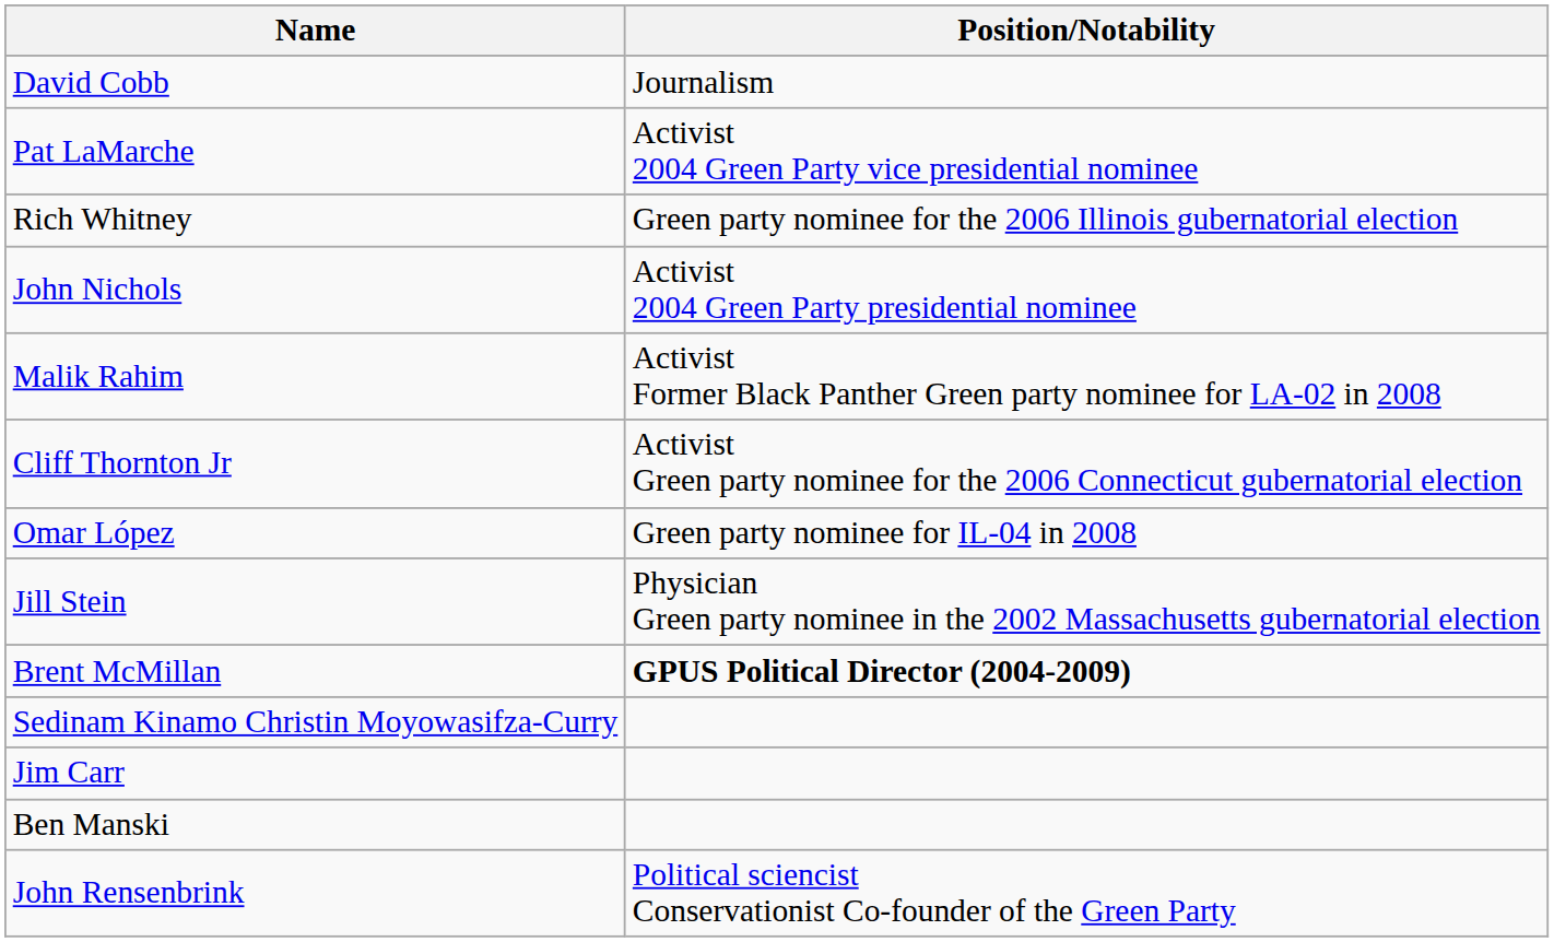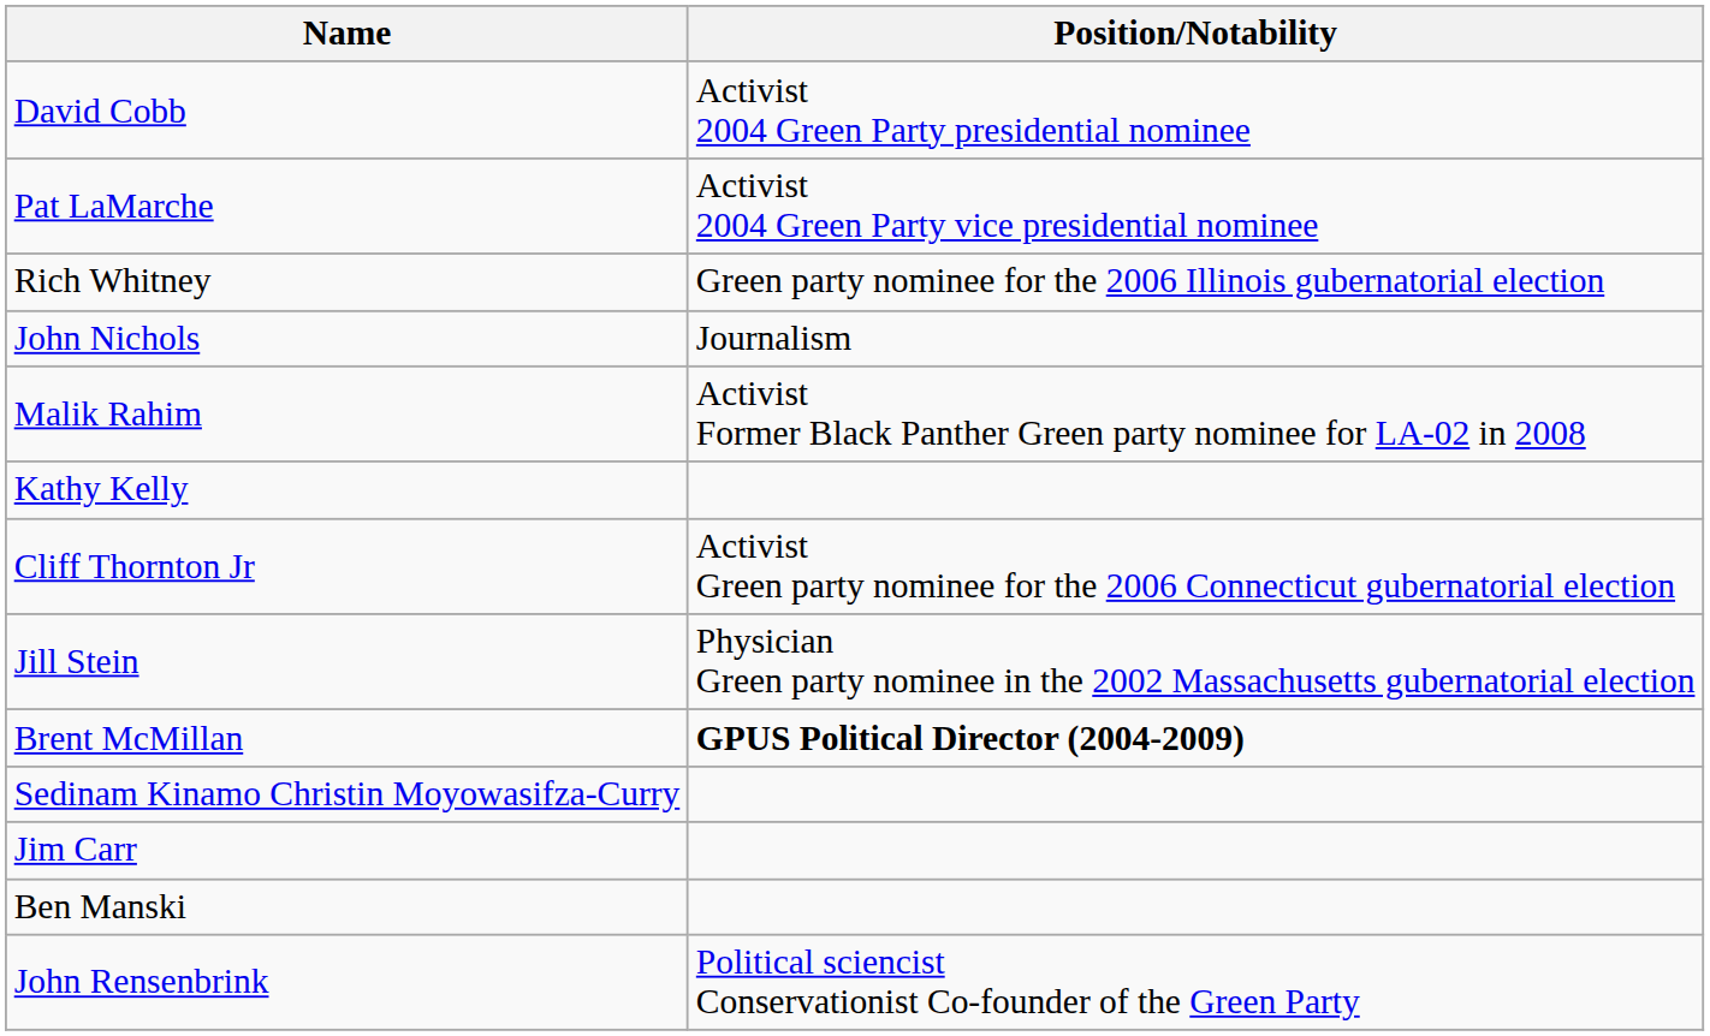David Cobb | Position/Notability: Journalism -> Activist 2004 Green Party presidential nominee
John Nichols | Position/Notability: Activist 2004 Green Party presidential nominee -> Journalism
+ row: Kathy Kelly
- row: Omar López | Green party nominee for IL-04 in 2008
